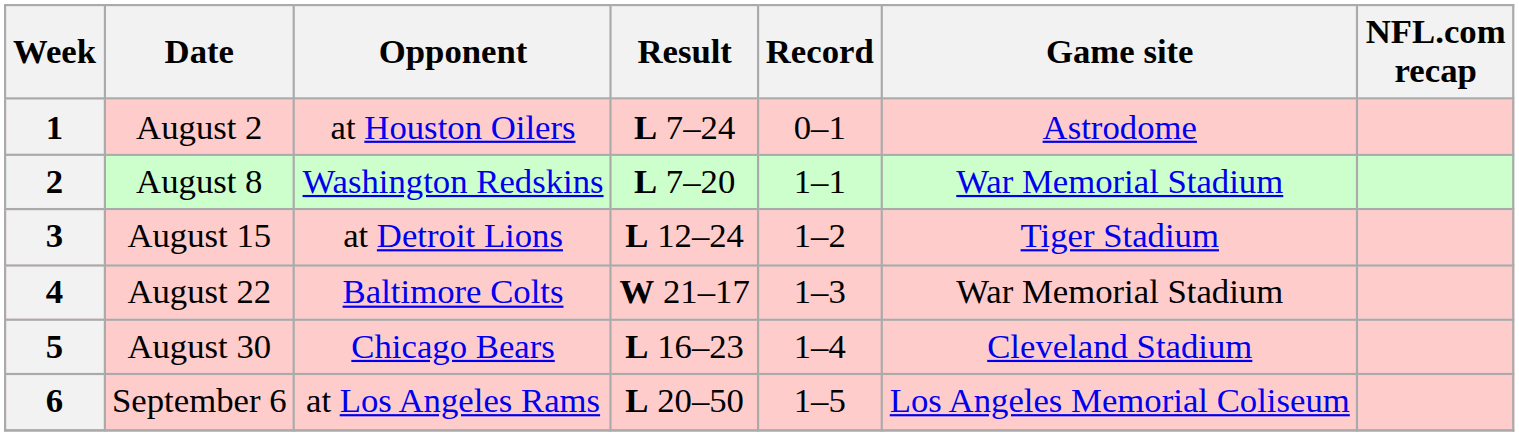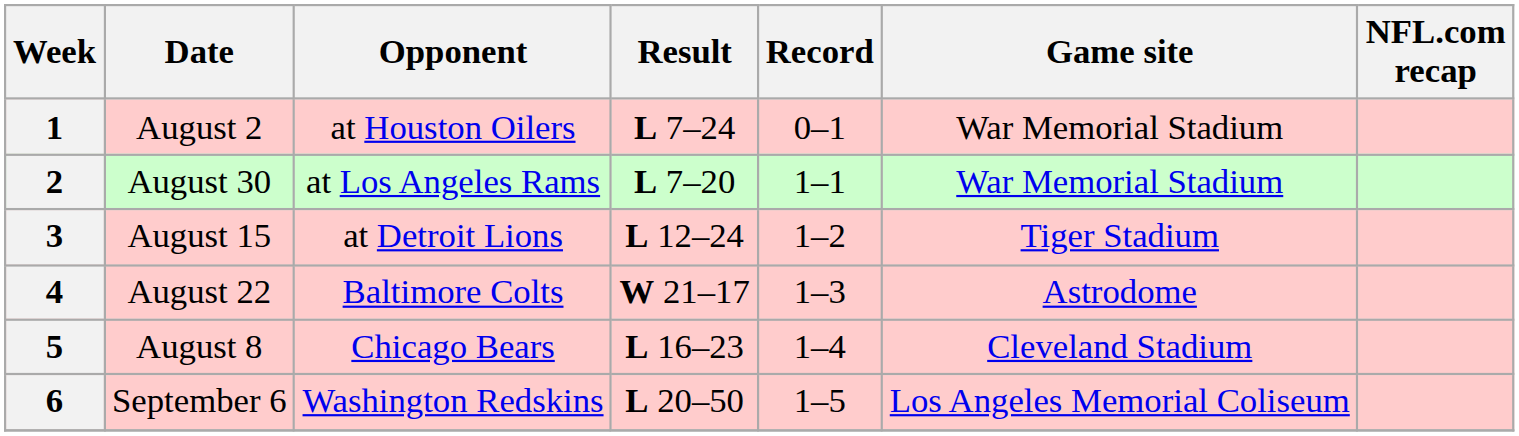1 | Game site: Astrodome -> War Memorial Stadium
2 | Date: August 8 -> August 30
2 | Opponent: Washington Redskins -> at Los Angeles Rams
4 | Game site: War Memorial Stadium -> Astrodome
5 | Date: August 30 -> August 8
6 | Opponent: at Los Angeles Rams -> Washington Redskins
